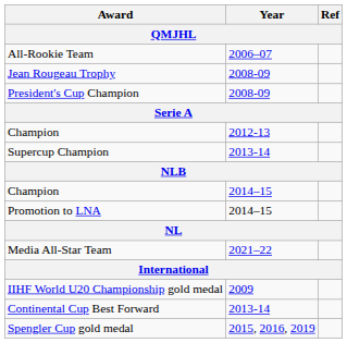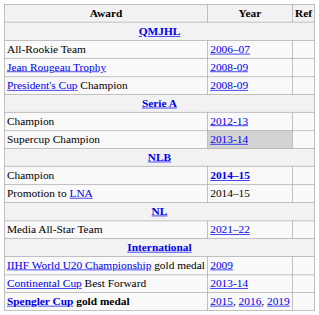Supercup Champion | Year: no background -> lightgrey background
Champion / 2014–15 | Year: normal -> bold
Spengler Cup gold medal | Award: normal -> bold
